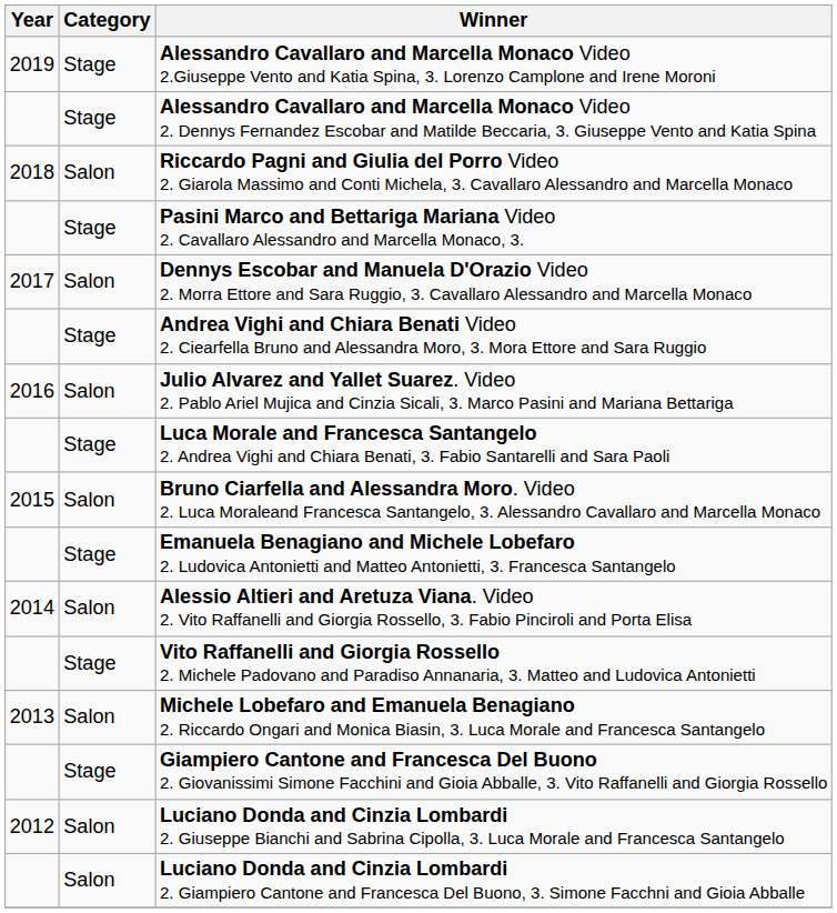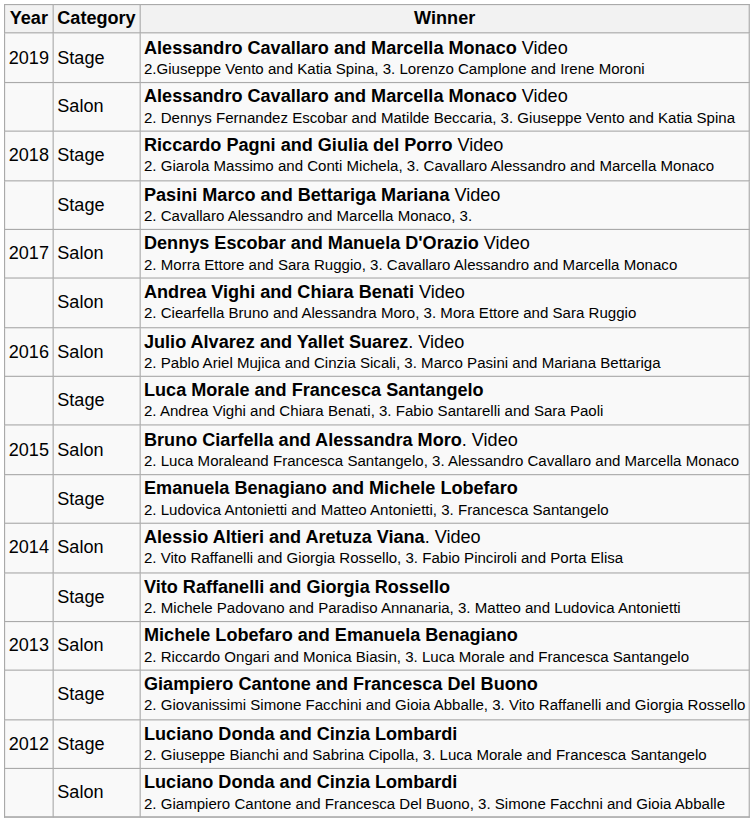row 3 | Category: Stage -> Salon
row 4 | Category: Salon -> Stage
row 7 | Category: Stage -> Salon
row 16 | Category: Salon -> Stage
